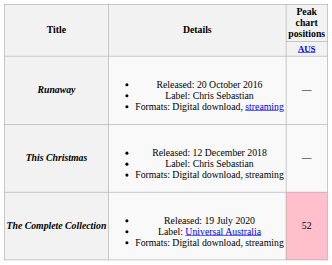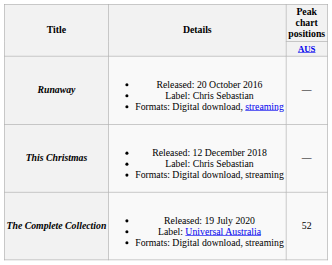The Complete Collection | Peak chart positions / AUS: pink background -> no background
